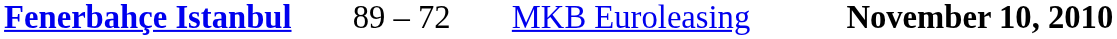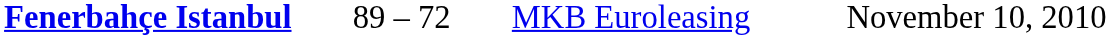Fenerbahçe Istanbul | column 4: bold -> normal
